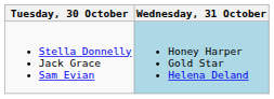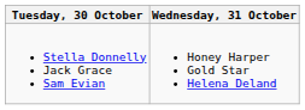Stella Donnelly Jack Grace Sam Evian | Wednesday, 31 October: lightblue background -> no background
